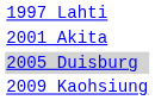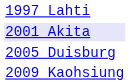2001 Akita | column 1: no background -> lavender background
2005 Duisburg | column 1: lightgrey background -> no background
